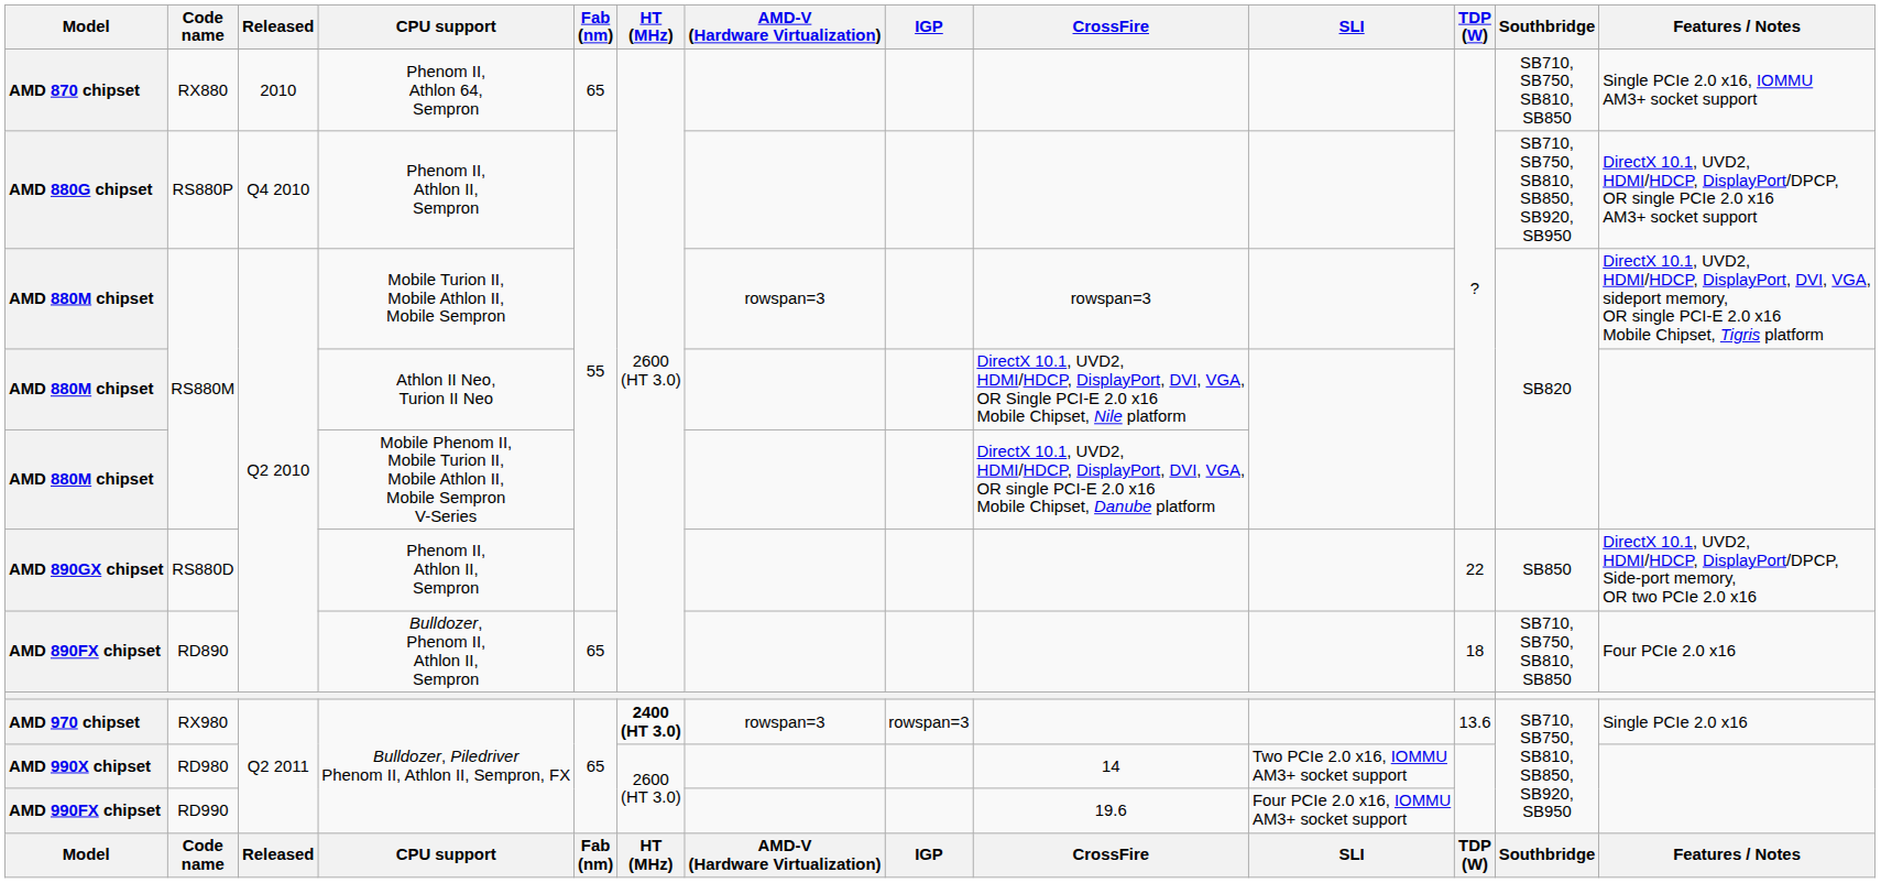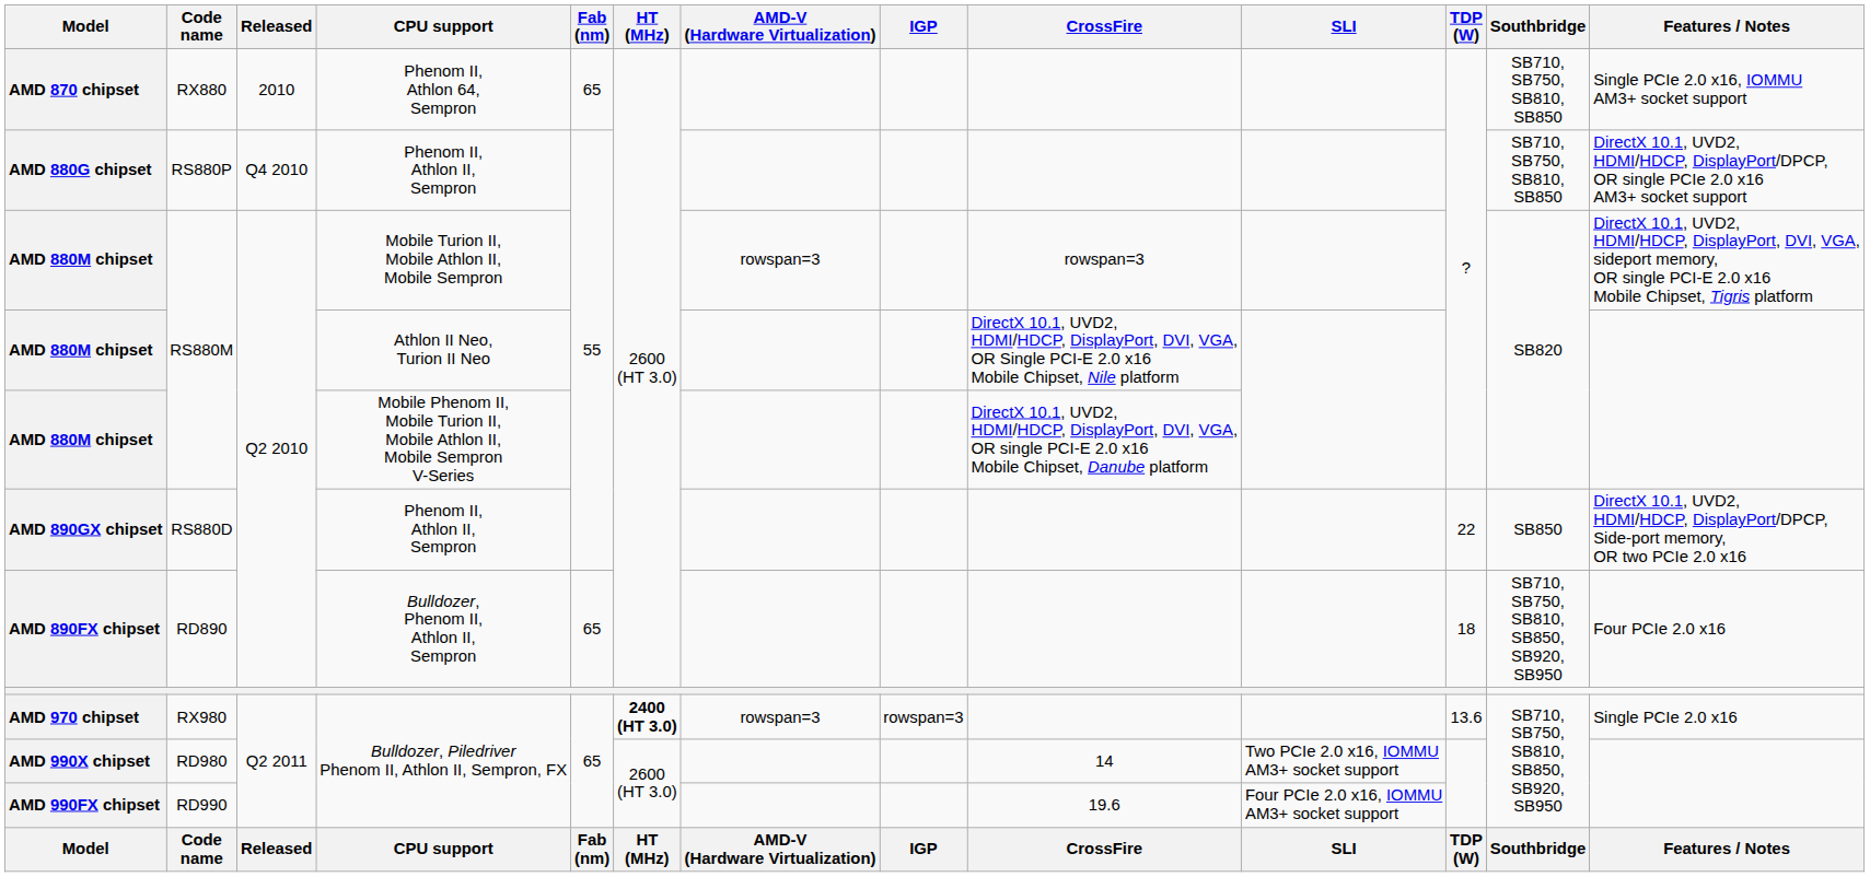AMD 880G chipset | Southbridge: SB710, SB750, SB810, SB850, SB920, SB950 -> SB710, SB750, SB810, SB850
AMD 890FX chipset | Southbridge: SB710, SB750, SB810, SB850 -> SB710, SB750, SB810, SB850, SB920, SB950
